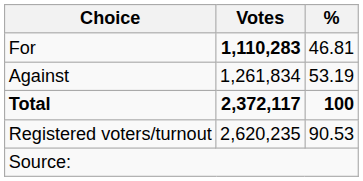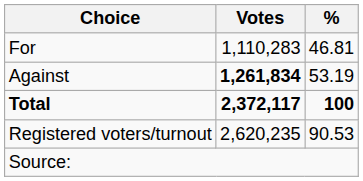For | Votes: bold -> normal
Against | Votes: normal -> bold
